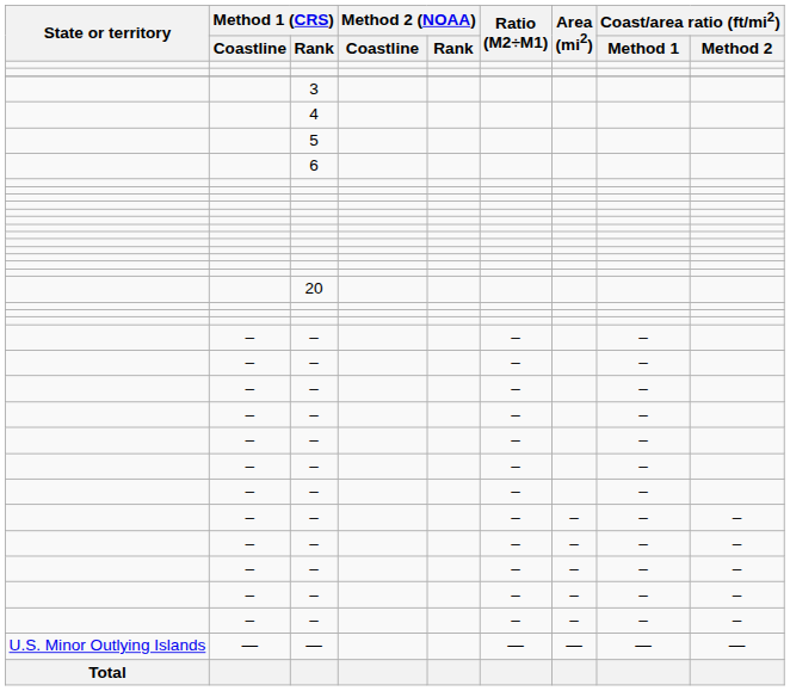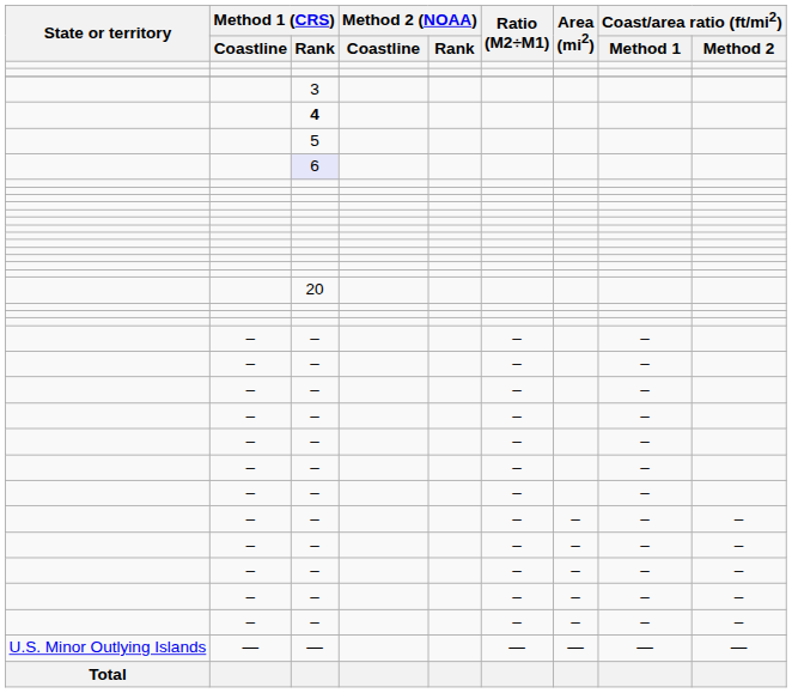4 | Method 1 (CRS) / Rank: normal -> bold
6 | Method 1 (CRS) / Rank: no background -> lavender background
